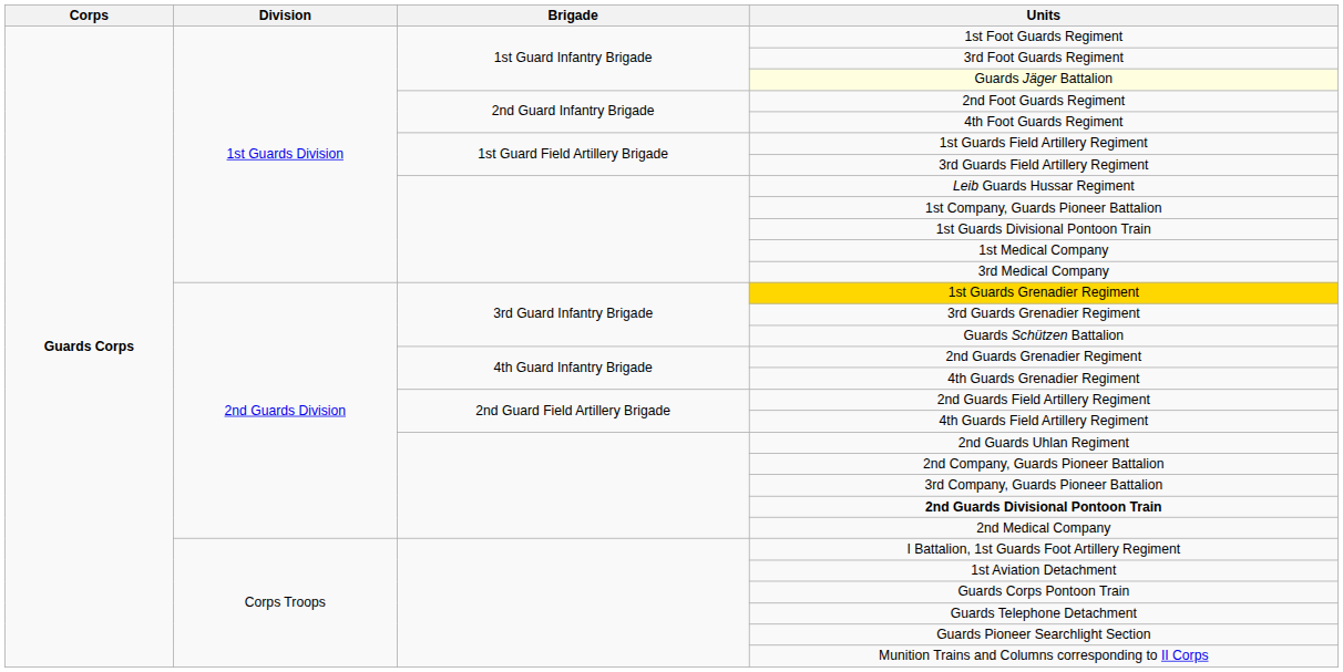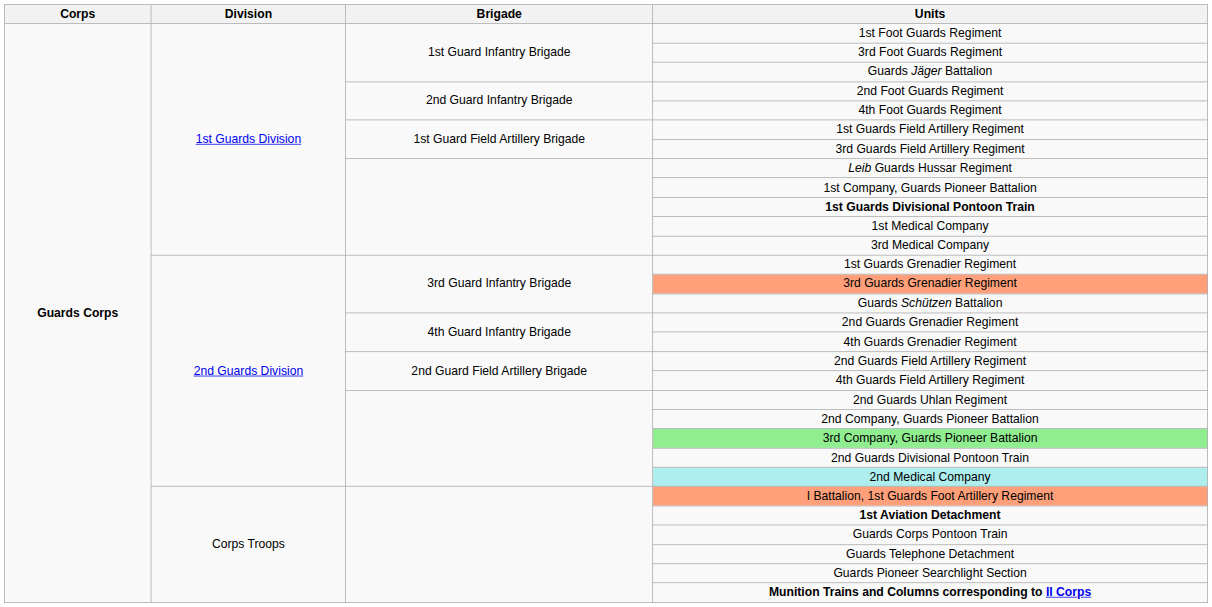Guards Jäger Battalion | Units: lightyellow background -> no background
1st Guards Divisional Pontoon Train | Units: normal -> bold
1st Guards Grenadier Regiment | Units: gold background -> no background
3rd Guards Grenadier Regiment | Units: no background -> lightsalmon background
3rd Company, Guards Pioneer Battalion | Units: no background -> lightgreen background
2nd Guards Divisional Pontoon Train | Units: bold -> normal
2nd Medical Company | Units: no background -> paleturquoise background
I Battalion, 1st Guards Foot Artillery Regiment | Units: no background -> lightsalmon background
1st Aviation Detachment | Units: normal -> bold
Munition Trains and Columns corresponding to II Corps | Units: normal -> bold
